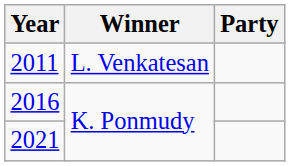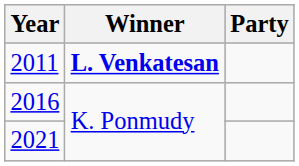2011 | Winner: normal -> bold
